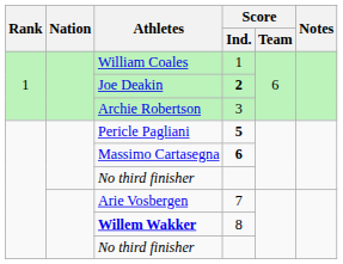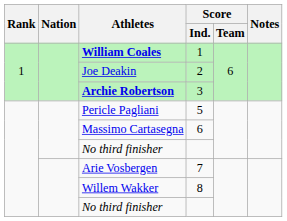William Coales | Athletes: normal -> bold
Joe Deakin | Score / Ind.: bold -> normal
Archie Robertson | Athletes: normal -> bold
Pericle Pagliani | Score / Ind.: bold -> normal
Massimo Cartasegna | Score / Ind.: bold -> normal
Willem Wakker | Athletes: bold -> normal
